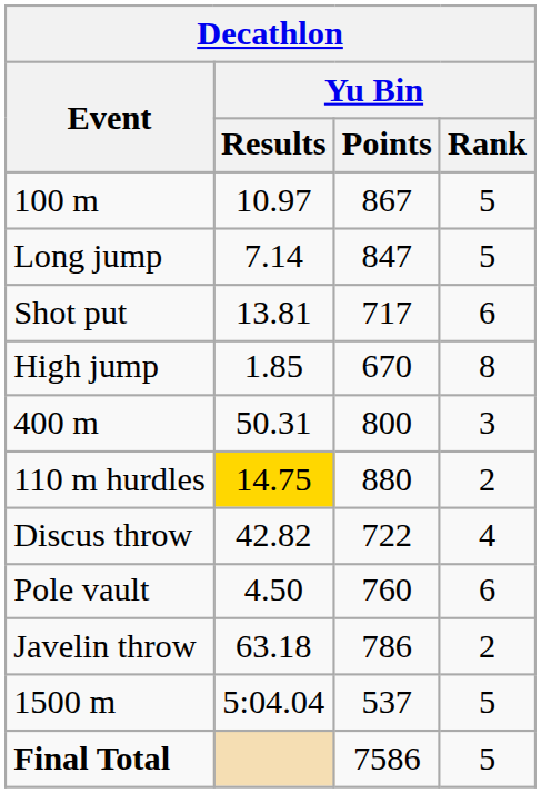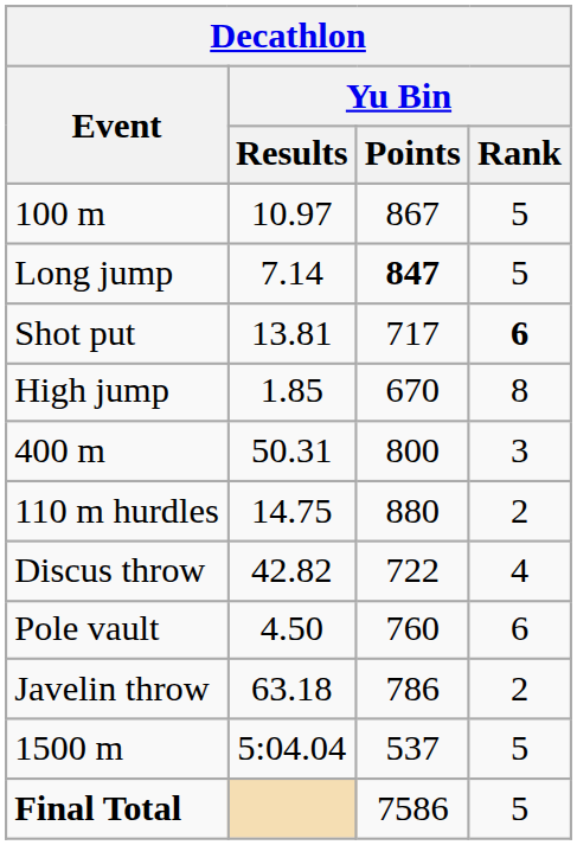Long jump | Yu Bin / Points: normal -> bold
Shot put | Yu Bin / Rank: normal -> bold
110 m hurdles | Yu Bin / Results: gold background -> no background
